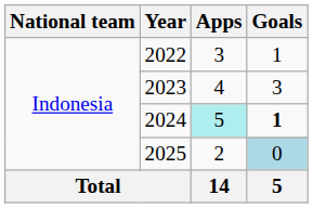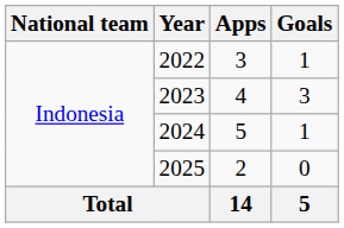2024 | Apps: paleturquoise background -> no background
2024 | Goals: bold -> normal
2025 | Goals: lightblue background -> no background
